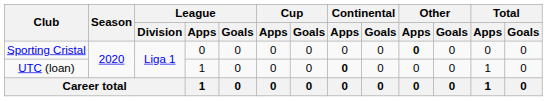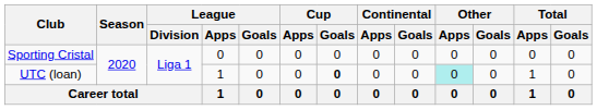Sporting Cristal | Other / Apps: bold -> normal
UTC (loan) | Cup / Goals: normal -> bold
UTC (loan) | Continental / Apps: bold -> normal
UTC (loan) | Other / Apps: no background -> paleturquoise background
